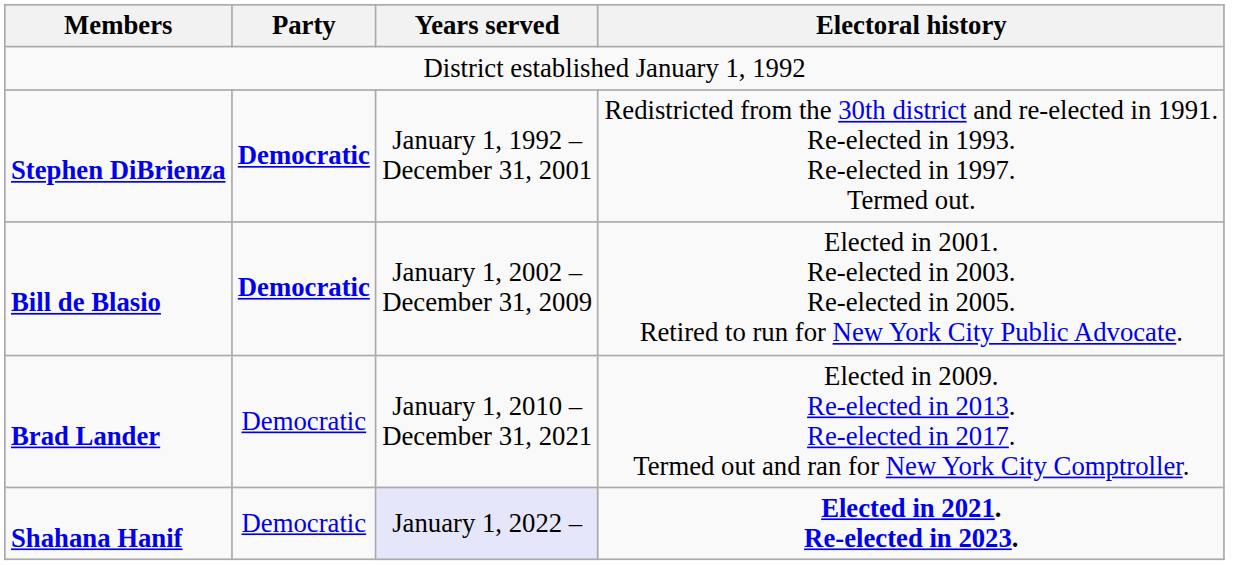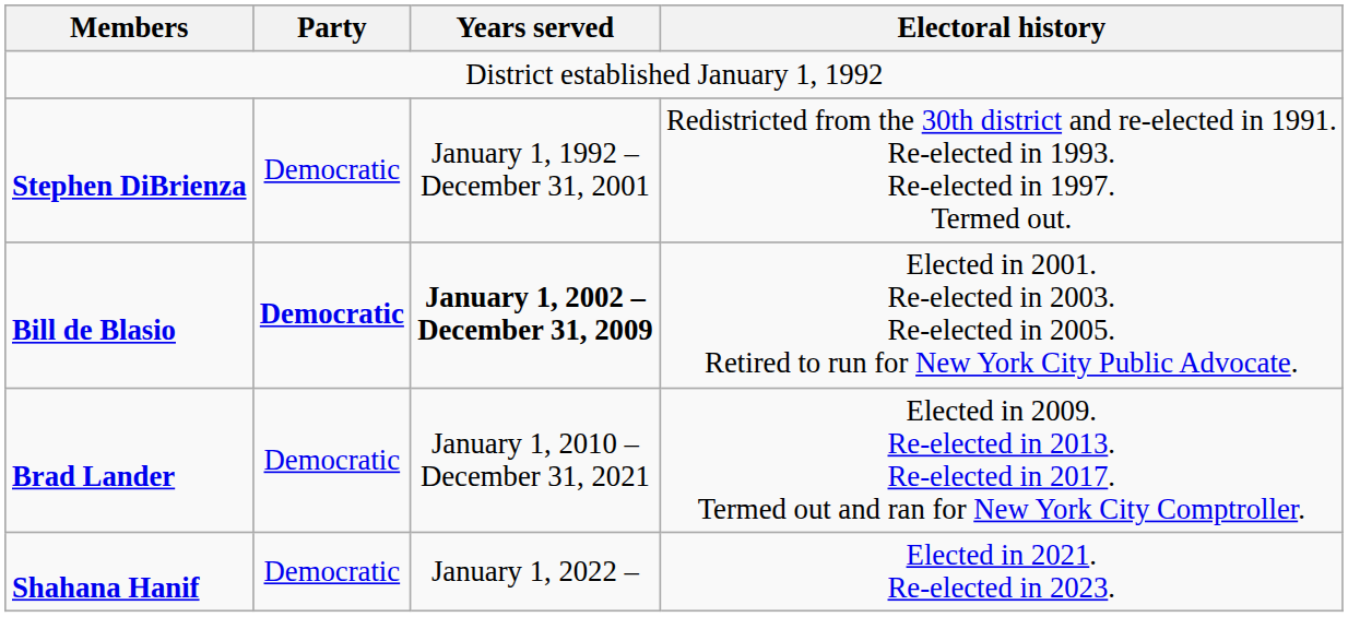Stephen DiBrienza | Party: bold -> normal
Bill de Blasio | Years served: normal -> bold
Shahana Hanif | Years served: lavender background -> no background
Shahana Hanif | Electoral history: bold -> normal
